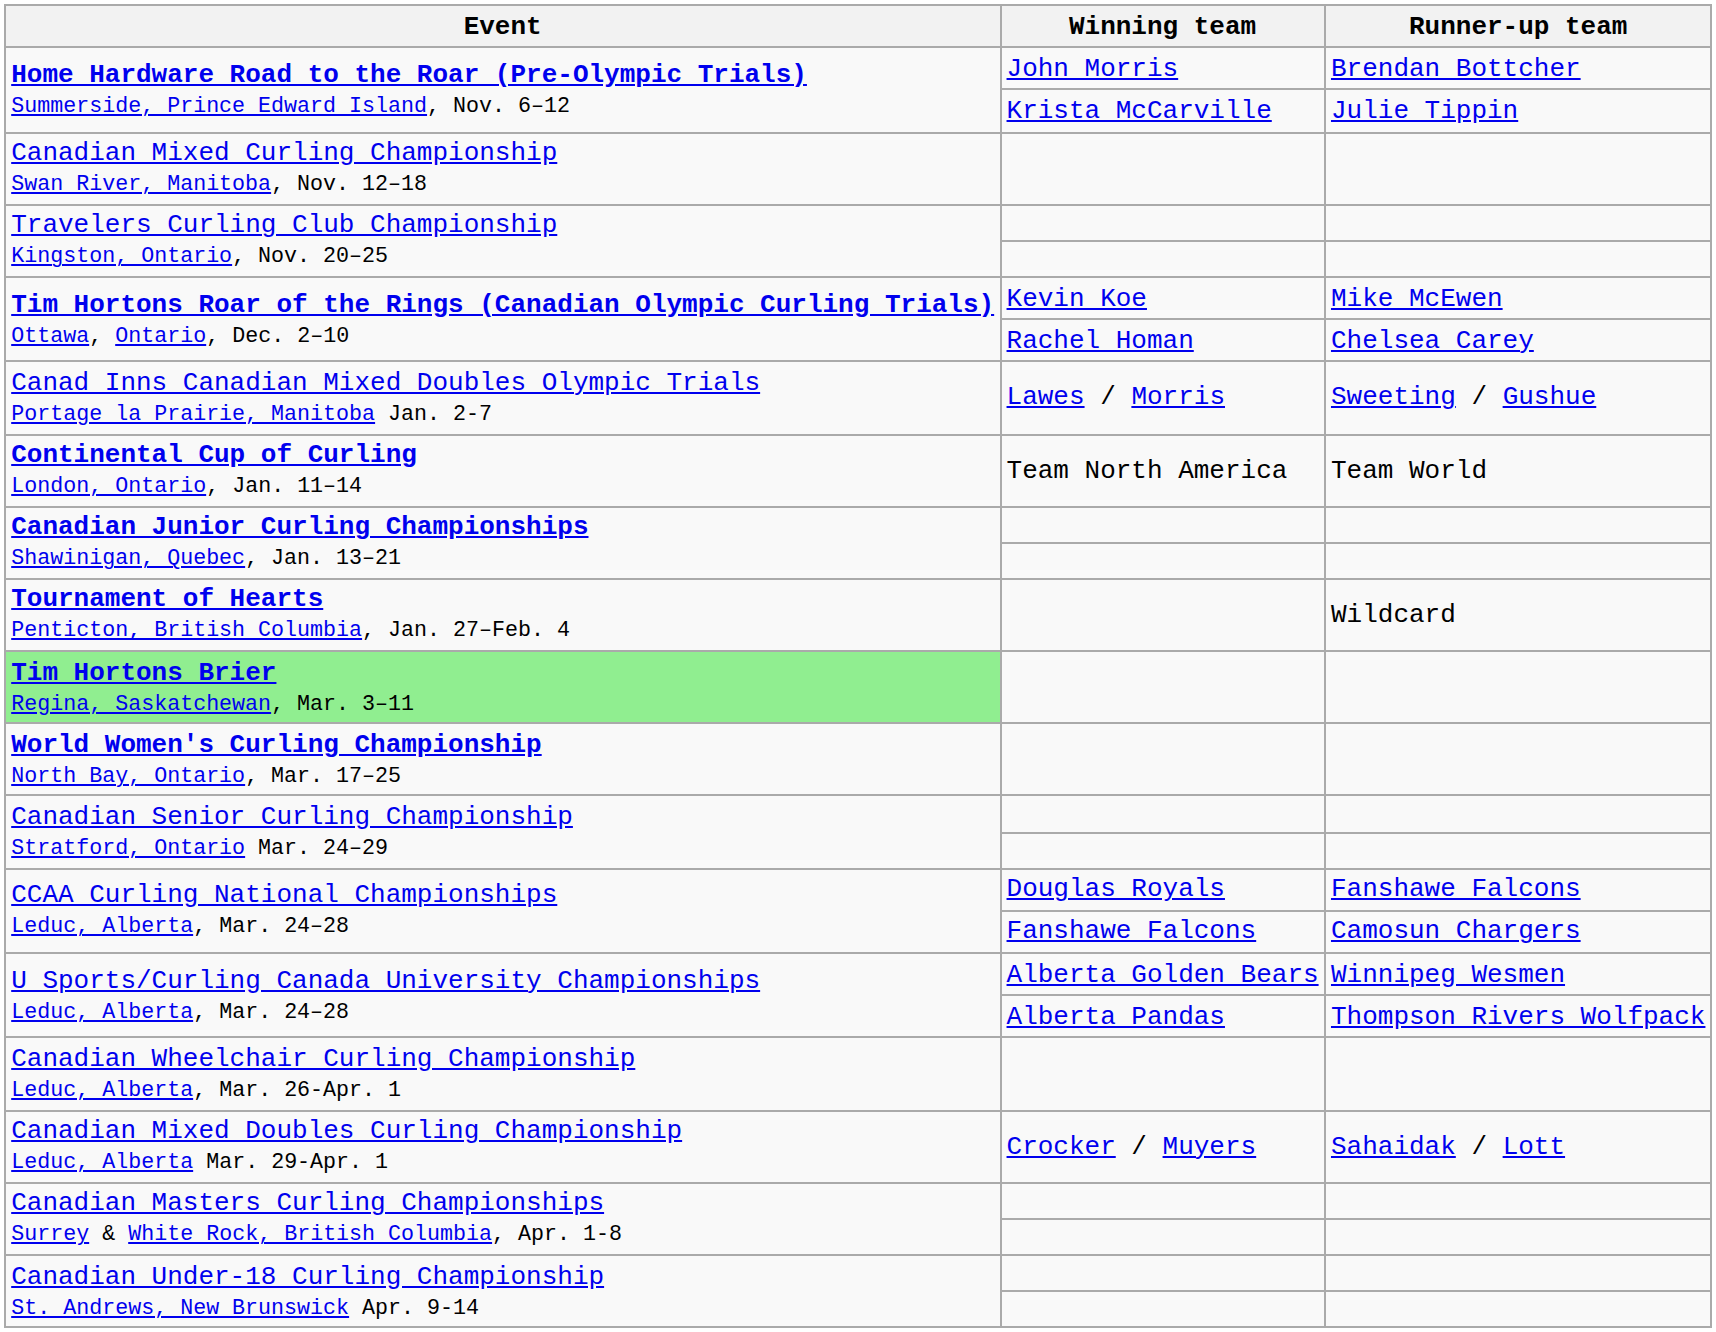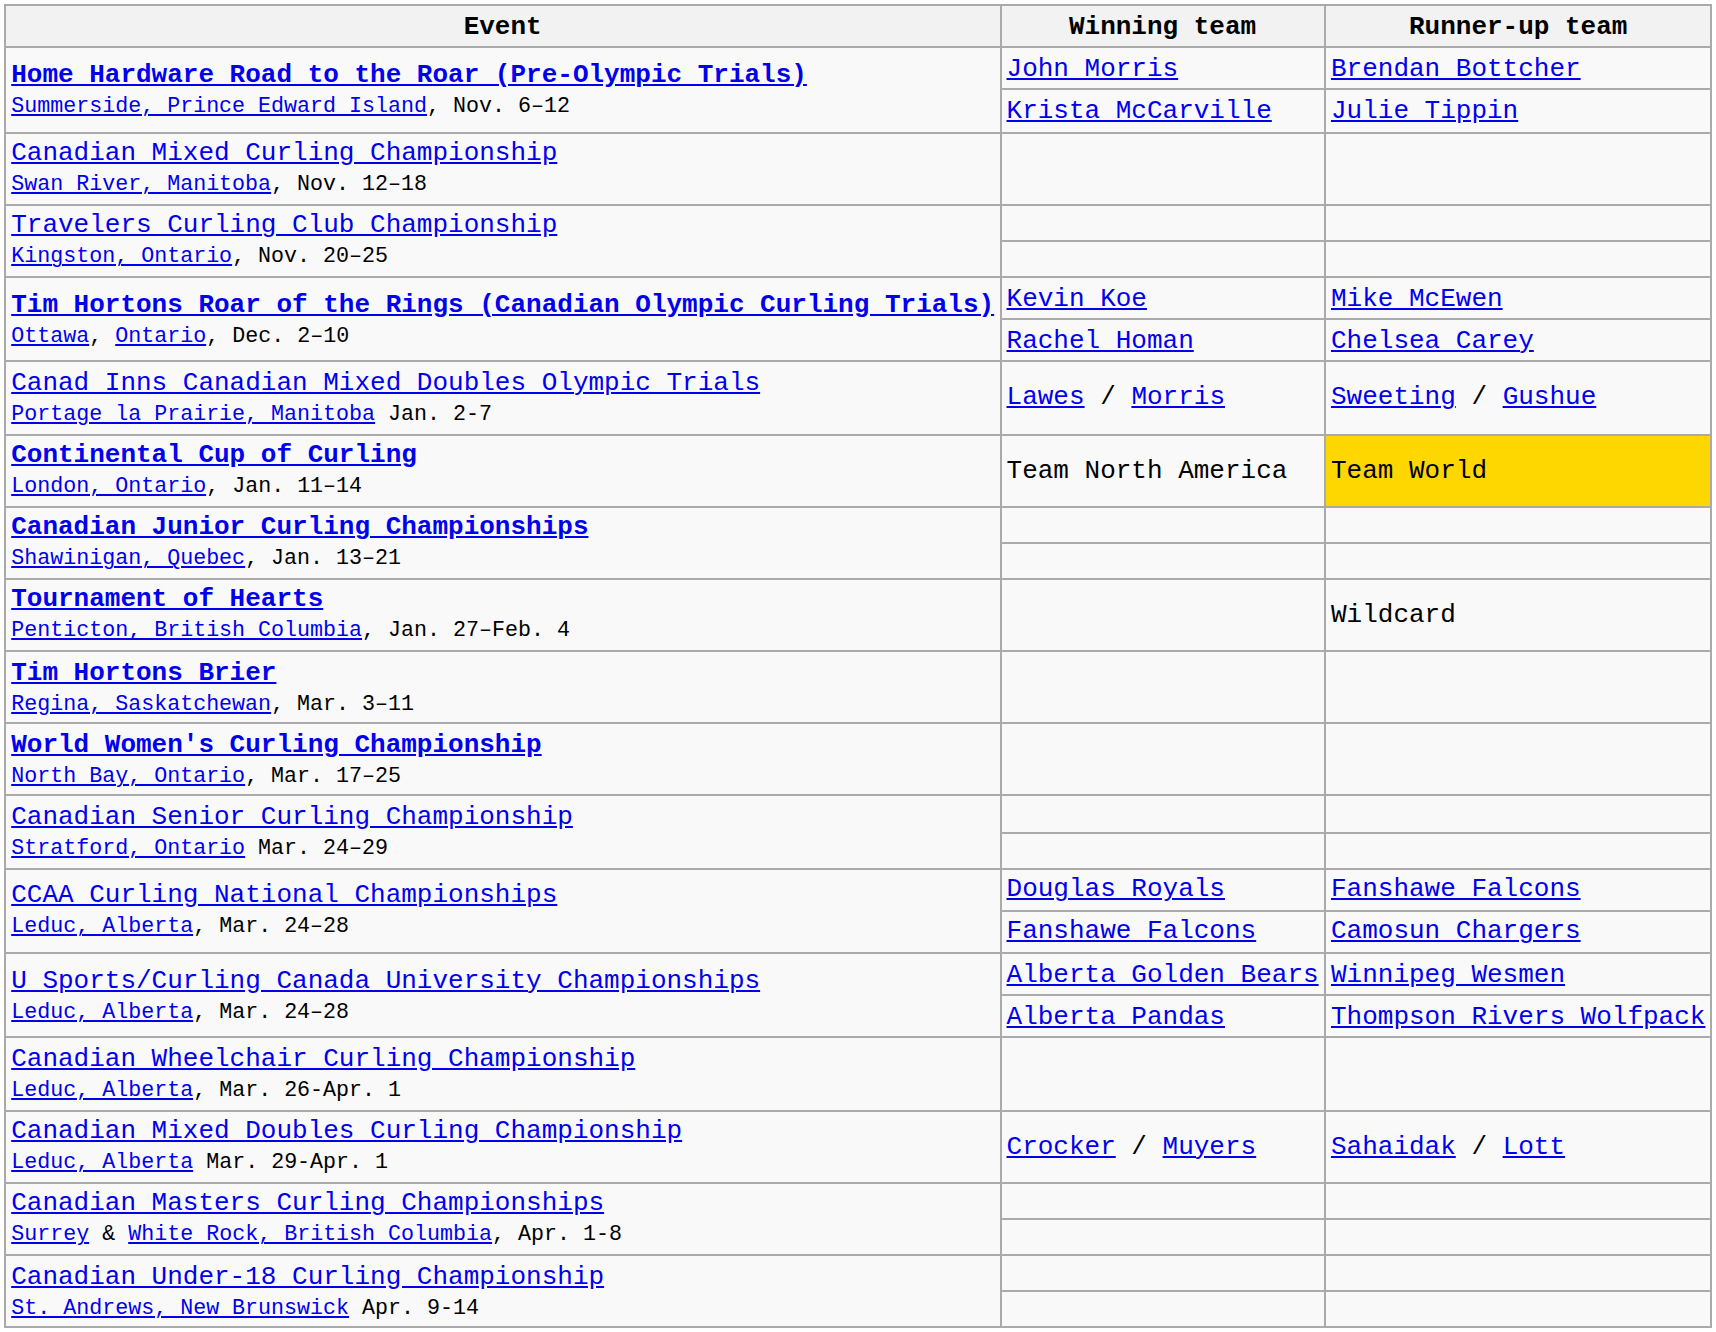Continental Cup of Curling London, Ontario, Jan. 11–14 | Runner-up team: no background -> gold background
Tim Hortons Brier Regina, Saskatchewan, Mar. 3–11 | Event: lightgreen background -> no background
